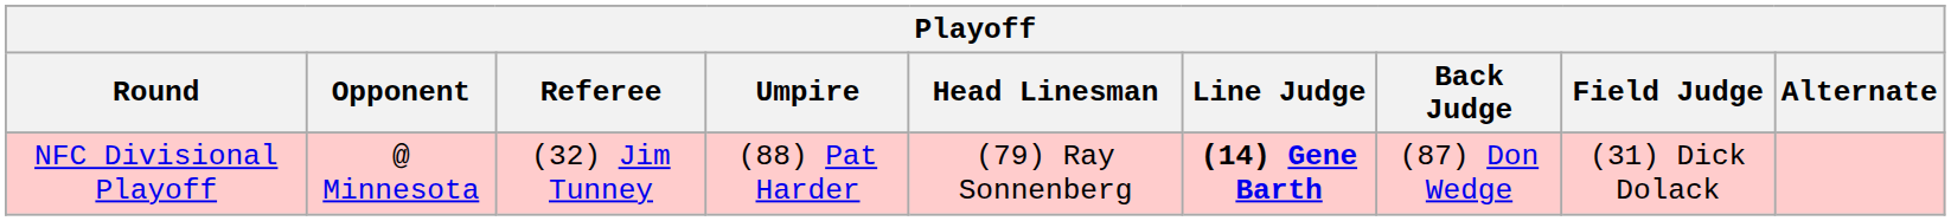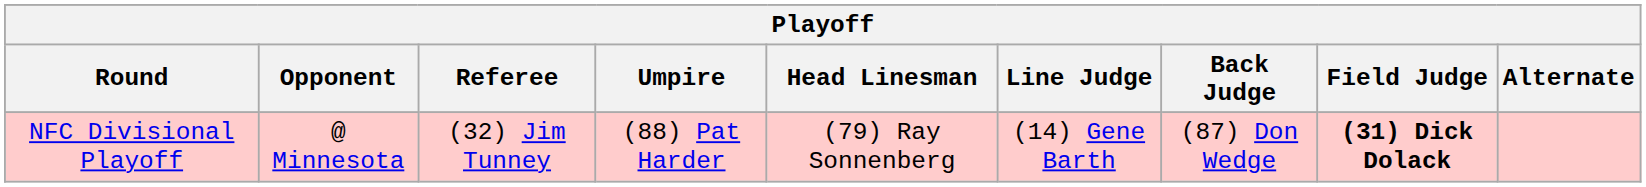NFC Divisional Playoff | Line Judge: bold -> normal
NFC Divisional Playoff | Field Judge: normal -> bold
